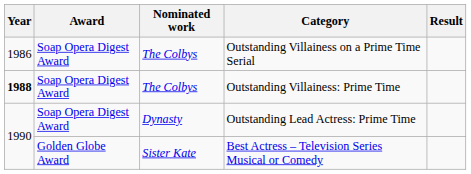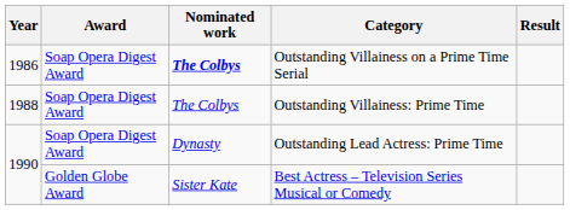Outstanding Villainess on a Prime Time Serial | Nominated work: normal -> bold
Outstanding Villainess: Prime Time | Year: bold -> normal
